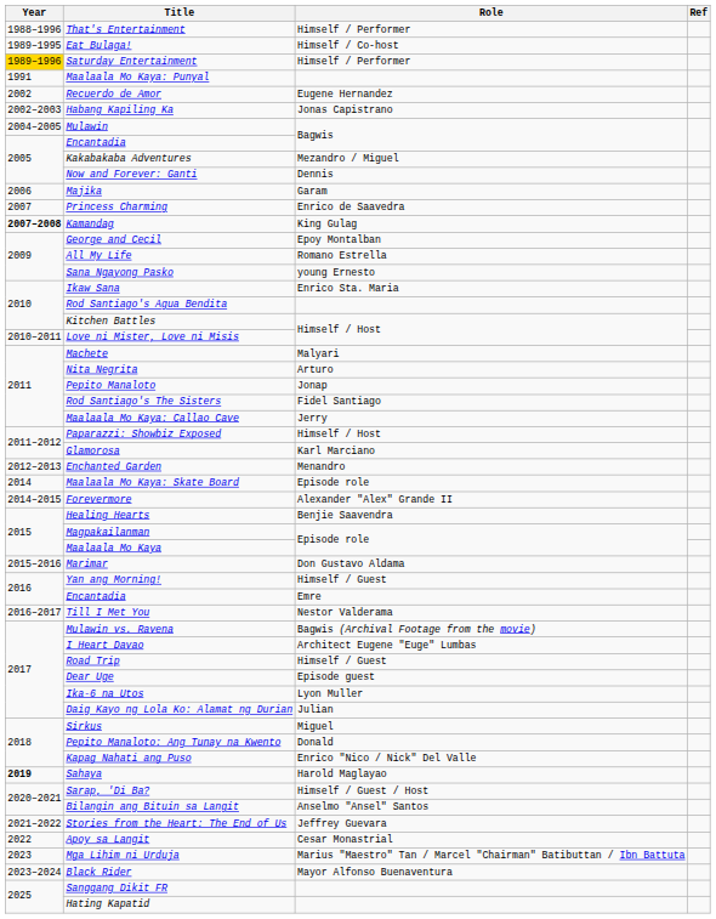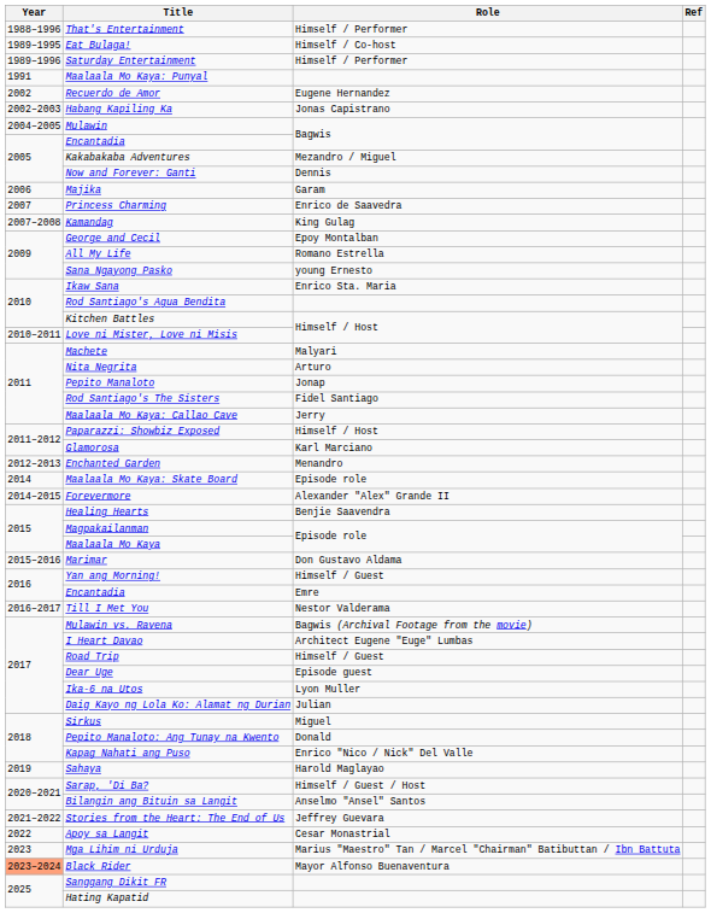Saturday Entertainment | Year: gold background -> no background
Kamandag | Year: bold -> normal
Sahaya | Year: bold -> normal
Black Rider | Year: no background -> lightsalmon background
